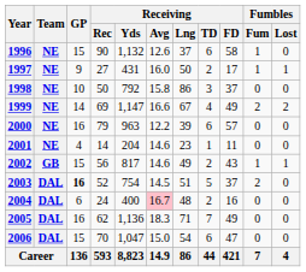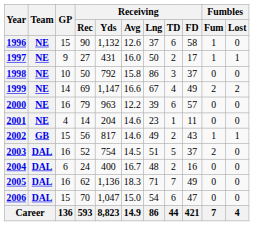2003 | GP: bold -> normal
2004 | Receiving / Avg: pink background -> no background
